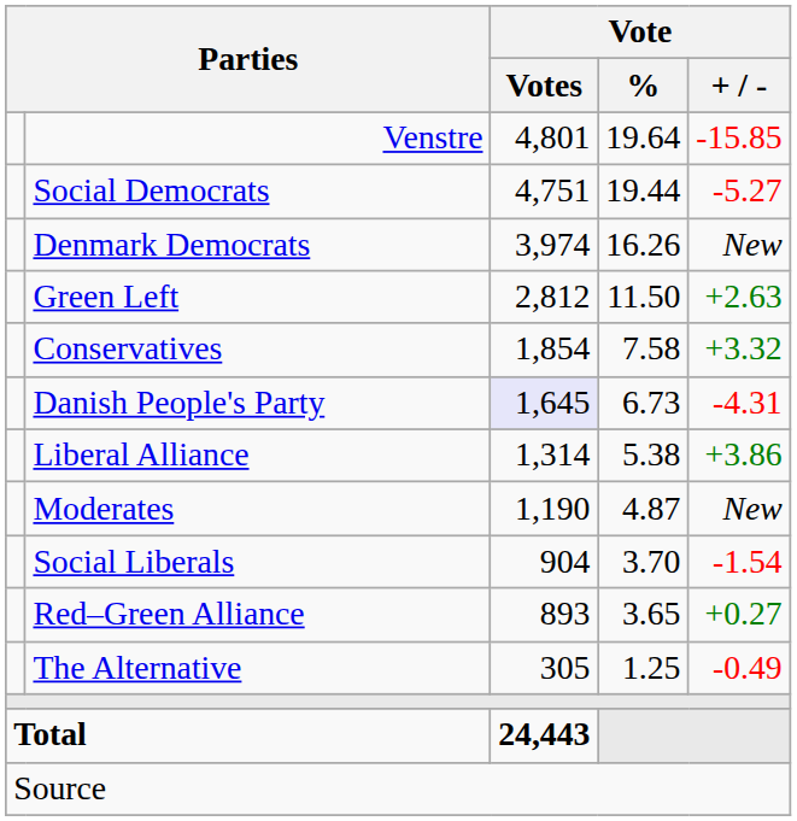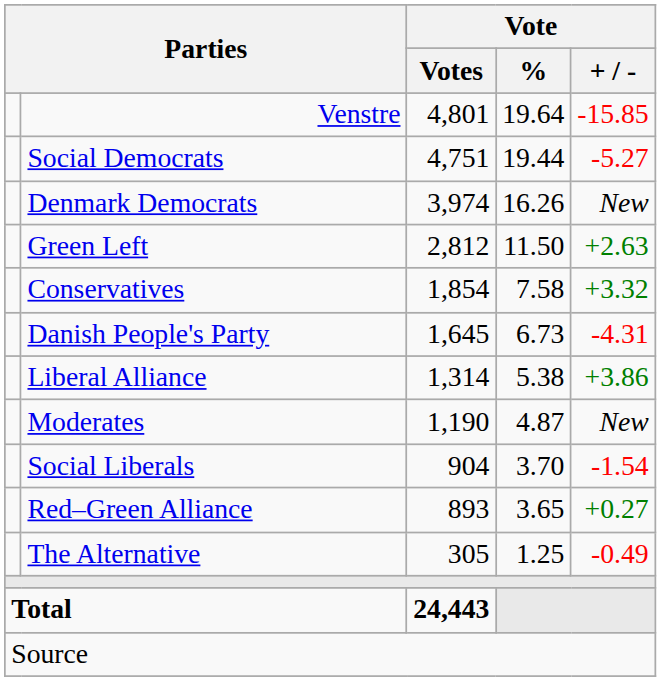Danish People's Party | Vote / Votes: lavender background -> no background
